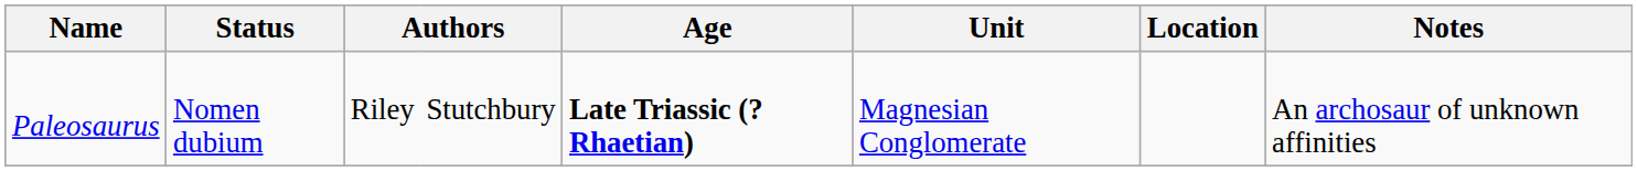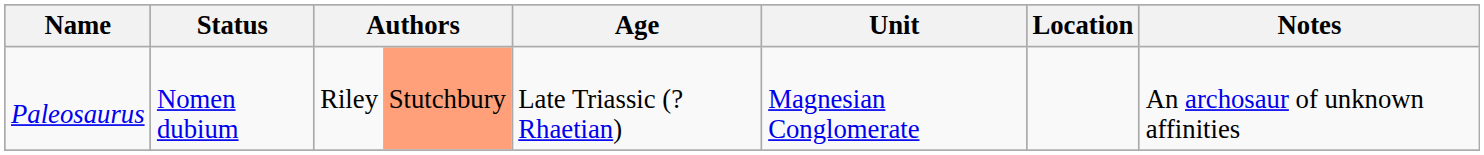Paleosaurus | column 4: no background -> lightsalmon background
Paleosaurus | Age: bold -> normal
